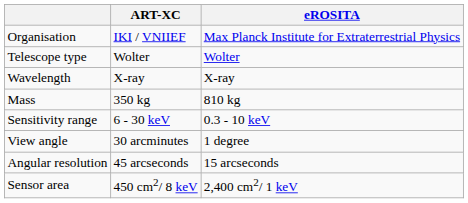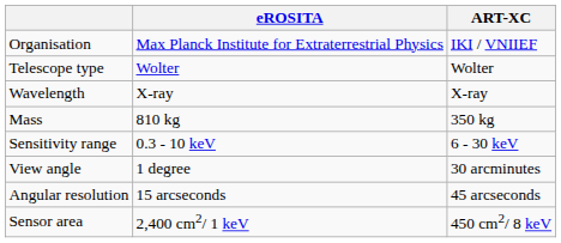columns swapped: eROSITA <-> ART-XC
